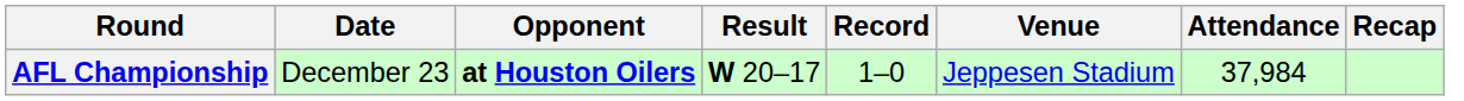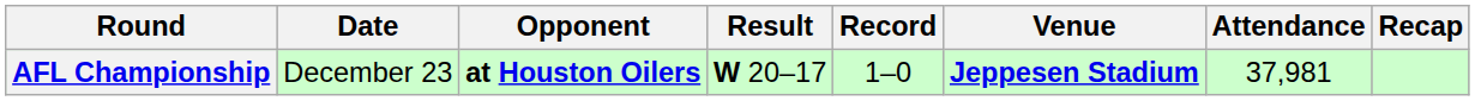AFL Championship | Venue: normal -> bold
AFL Championship | Attendance: 37,984 -> 37,981
